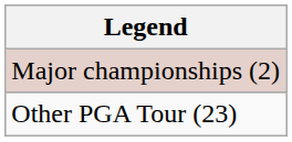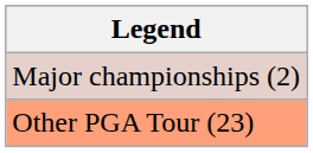row 3 | column 1: no background -> lightsalmon background
